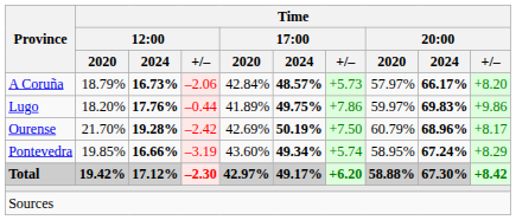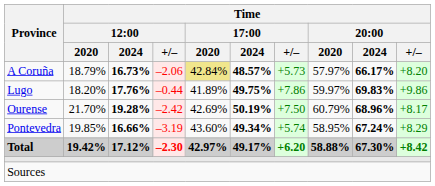A Coruña | Time / 17:00 / 2020: no background -> khaki background
